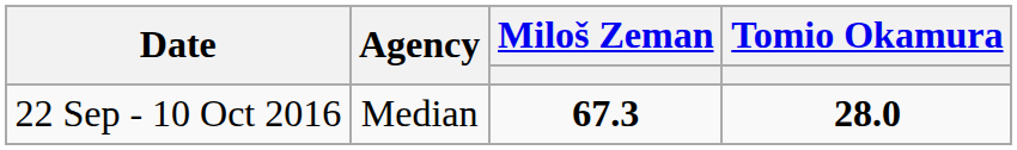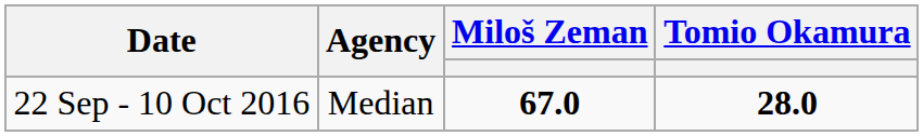22 Sep - 10 Oct 2016 | Miloš Zeman: 67.3 -> 67.0
